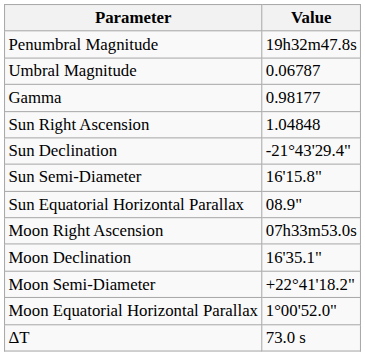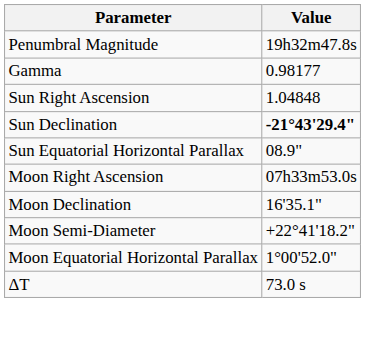- row: Umbral Magnitude | 0.06787
Sun Declination | Value: normal -> bold
- row: Sun Semi-Diameter | 16'15.8"
